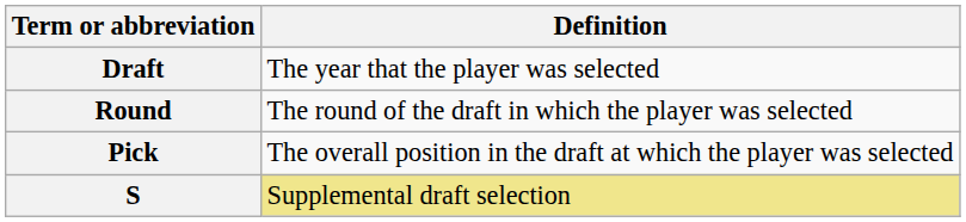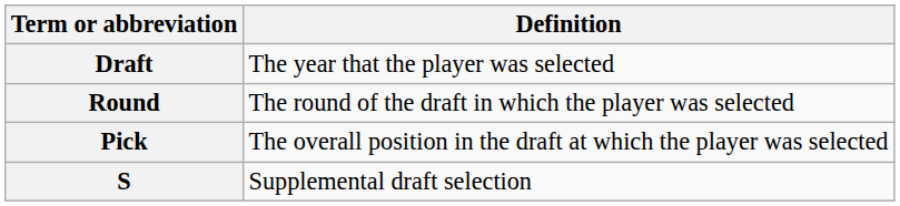S | Definition: khaki background -> no background
